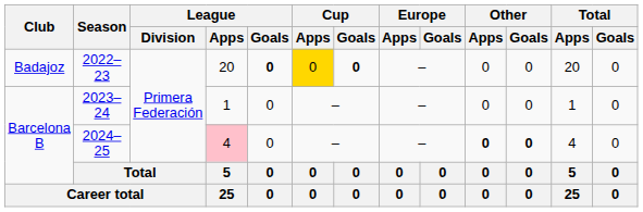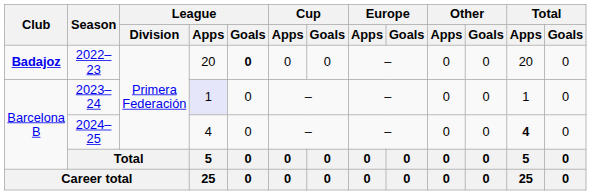2022–23 | Club: normal -> bold
2022–23 | Cup / Apps: gold background -> no background
2022–23 | Cup / Goals: bold -> normal
2023–24 | League / Apps: no background -> lavender background
2024–25 | League / Apps: pink background -> no background
2024–25 | Other / Apps: bold -> normal
2024–25 | Other / Goals: bold -> normal
2024–25 | Total / Apps: normal -> bold
